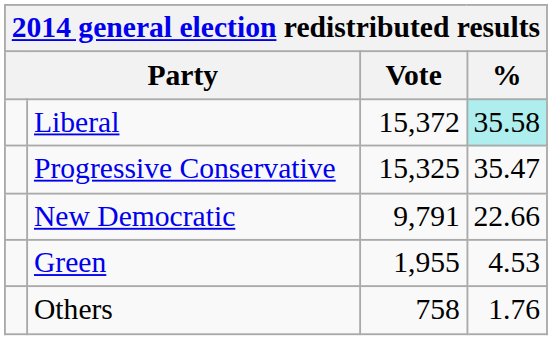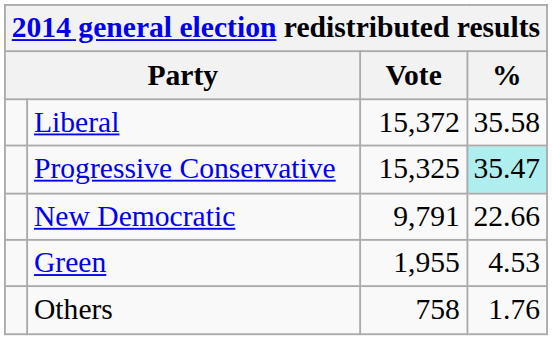Liberal | %: paleturquoise background -> no background
Progressive Conservative | %: no background -> paleturquoise background
